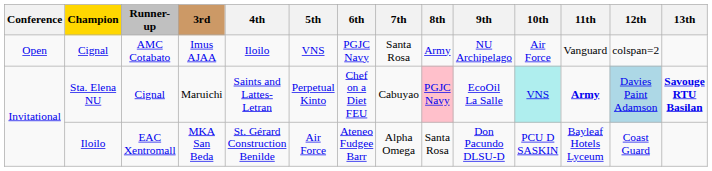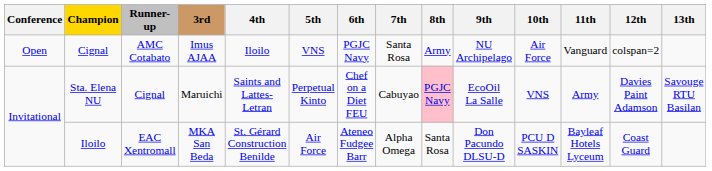Sta. Elena NU | 10th: paleturquoise background -> no background
Sta. Elena NU | 11th: bold -> normal
Sta. Elena NU | 12th: lightblue background -> no background
Sta. Elena NU | 13th: bold -> normal
